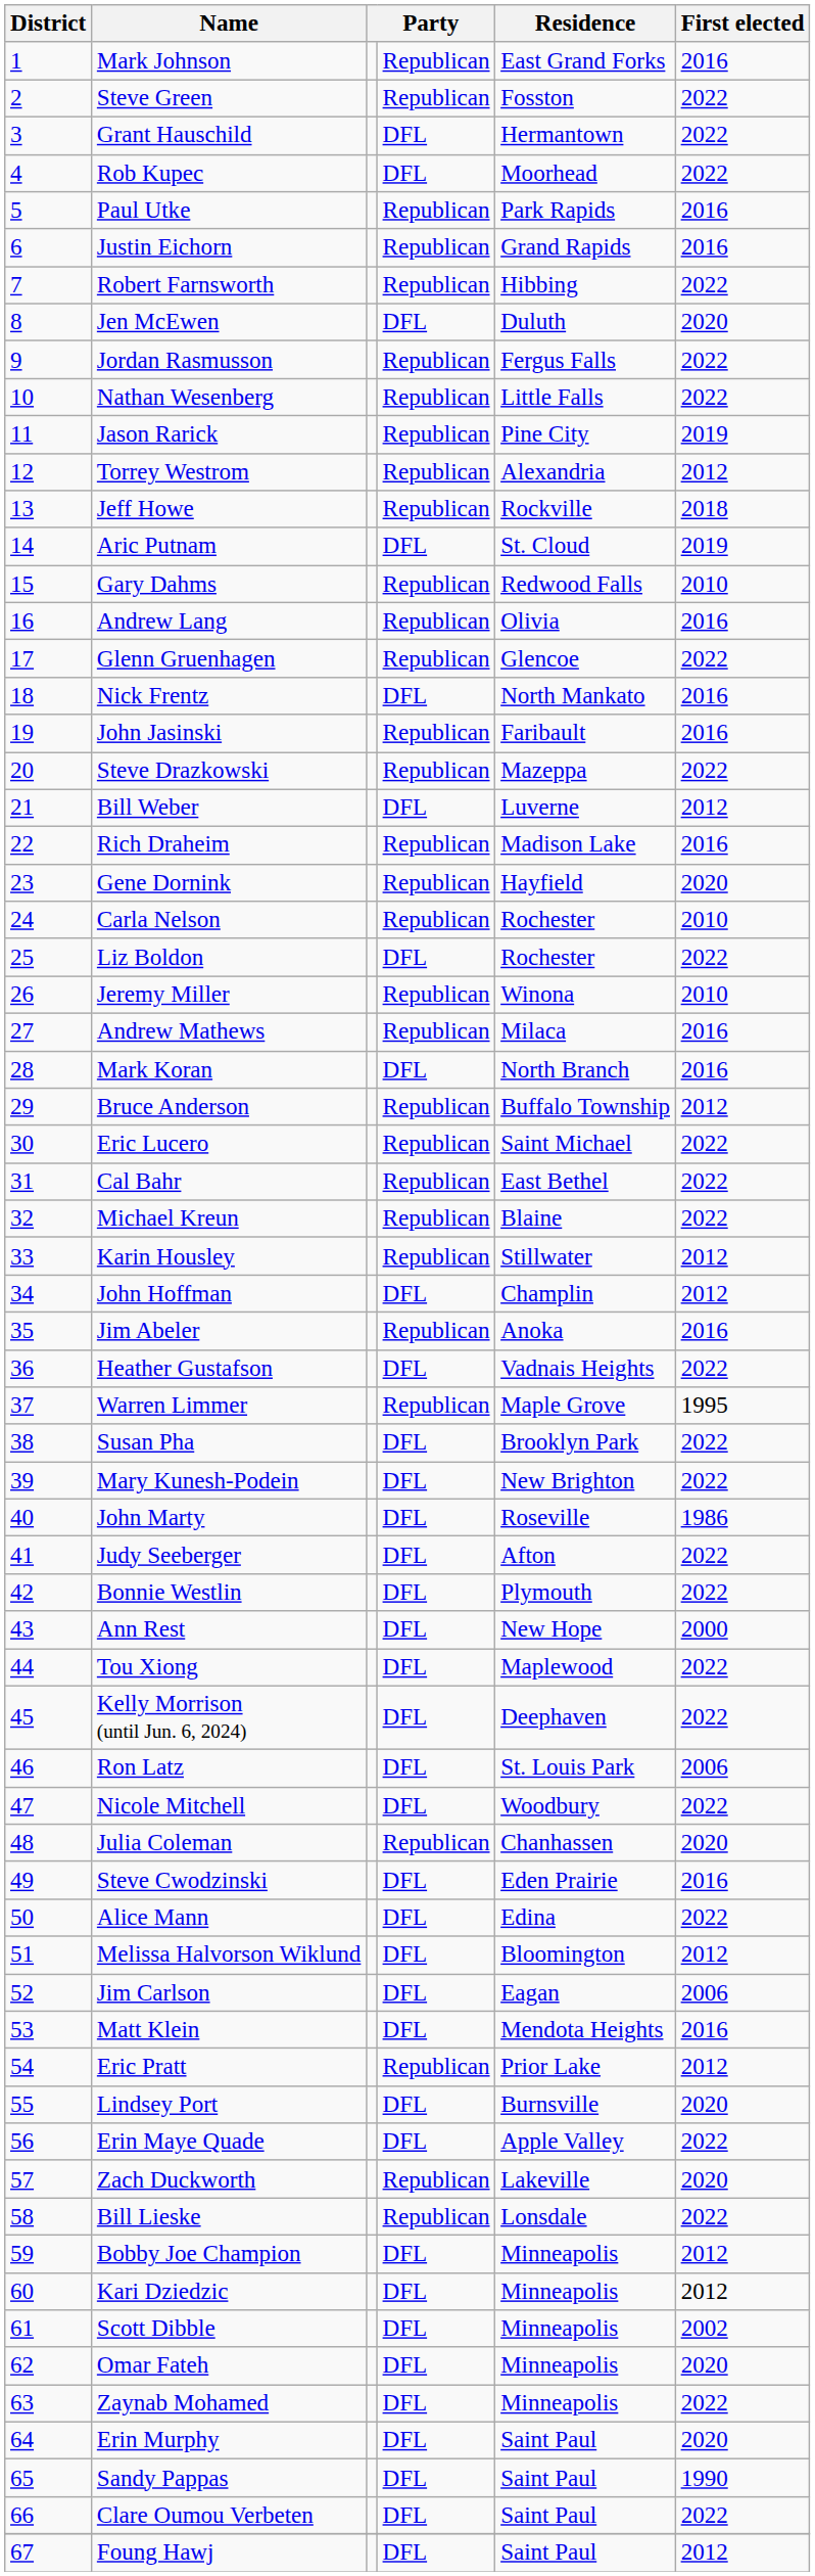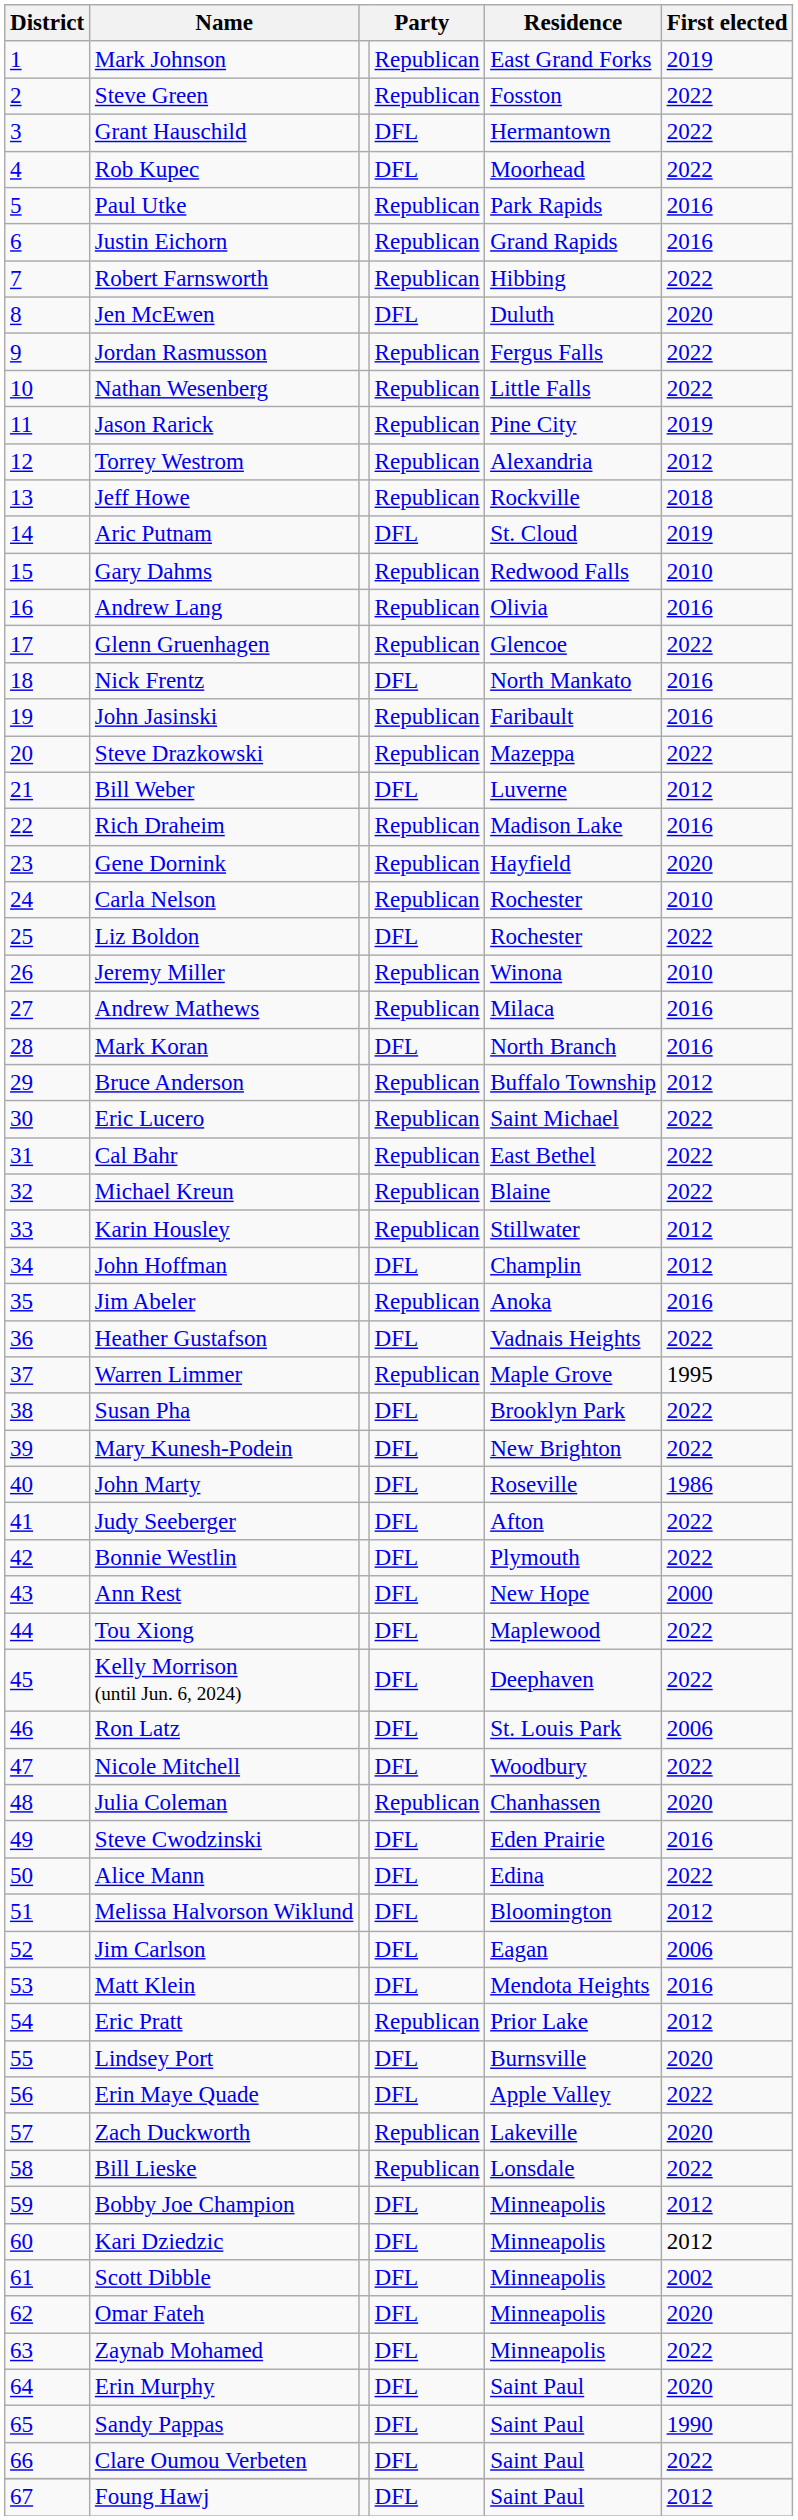Mark Johnson | First elected: 2016 -> 2019
